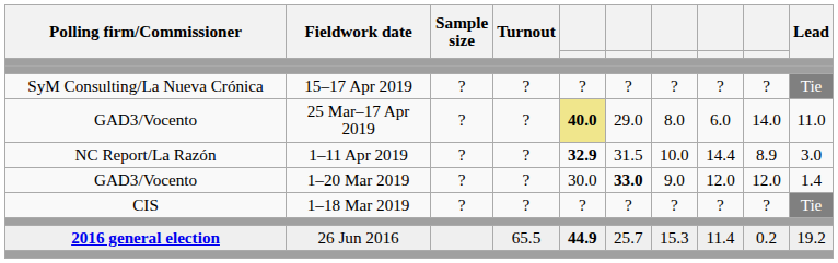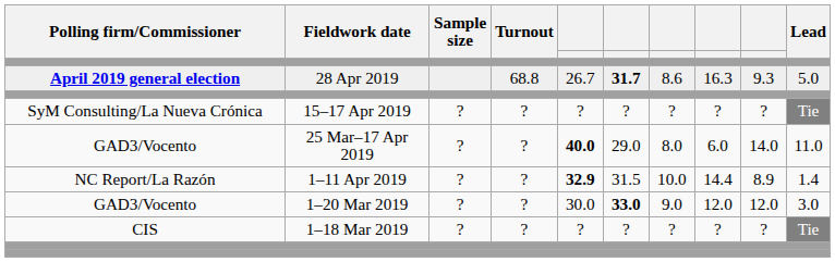+ row: April 2019 general election | 28 Apr 2019 | 68.8 | 26.7 | 31.7 | 8.6 | 16.3 | 9.3 | 5.0
25 Mar–17 Apr 2019 | column 5: khaki background -> no background
1–11 Apr 2019 | Lead: 3.0 -> 1.4
1–20 Mar 2019 | Lead: 1.4 -> 3.0
- row: 2016 general election | 26 Jun 2016 | 65.5 | 44.9 | 25.7 | 15.3 | 11.4 | 0.2 | 19.2
